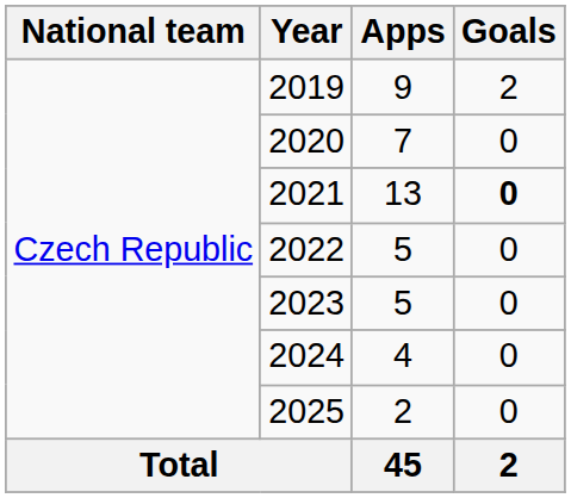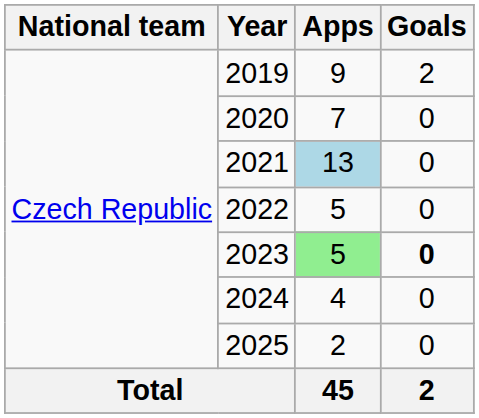2021 | Apps: no background -> lightblue background
2021 | Goals: bold -> normal
2023 | Apps: no background -> lightgreen background
2023 | Goals: normal -> bold
